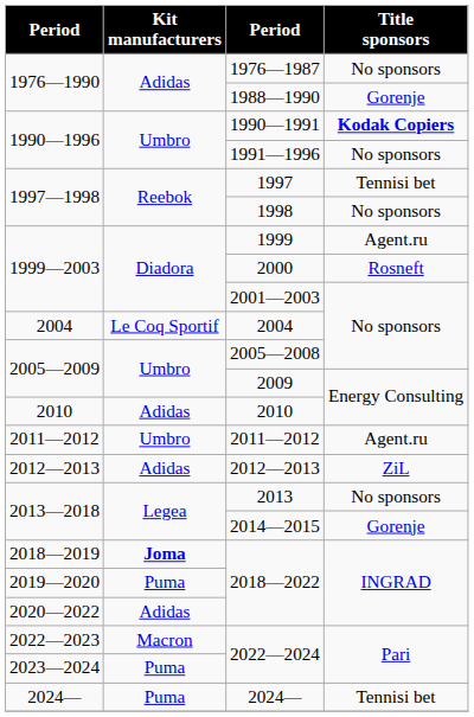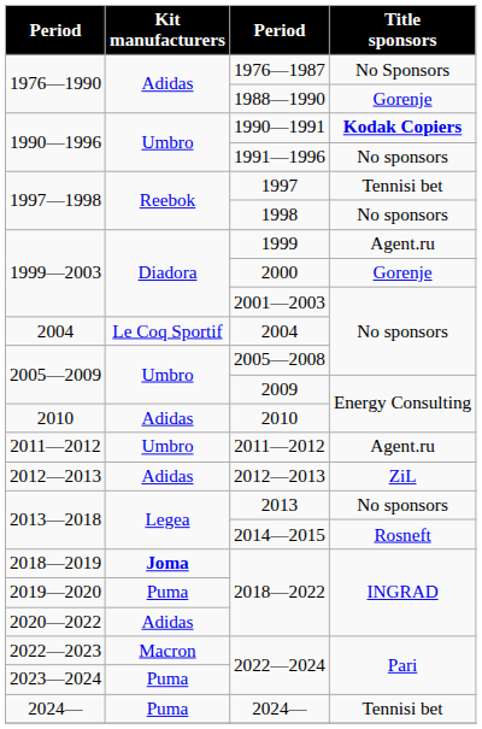1976—1987 | Title sponsors: No sponsors -> No Sponsors
2000 | Title sponsors: Rosneft -> Gorenje
2014—2015 | Title sponsors: Gorenje -> Rosneft
